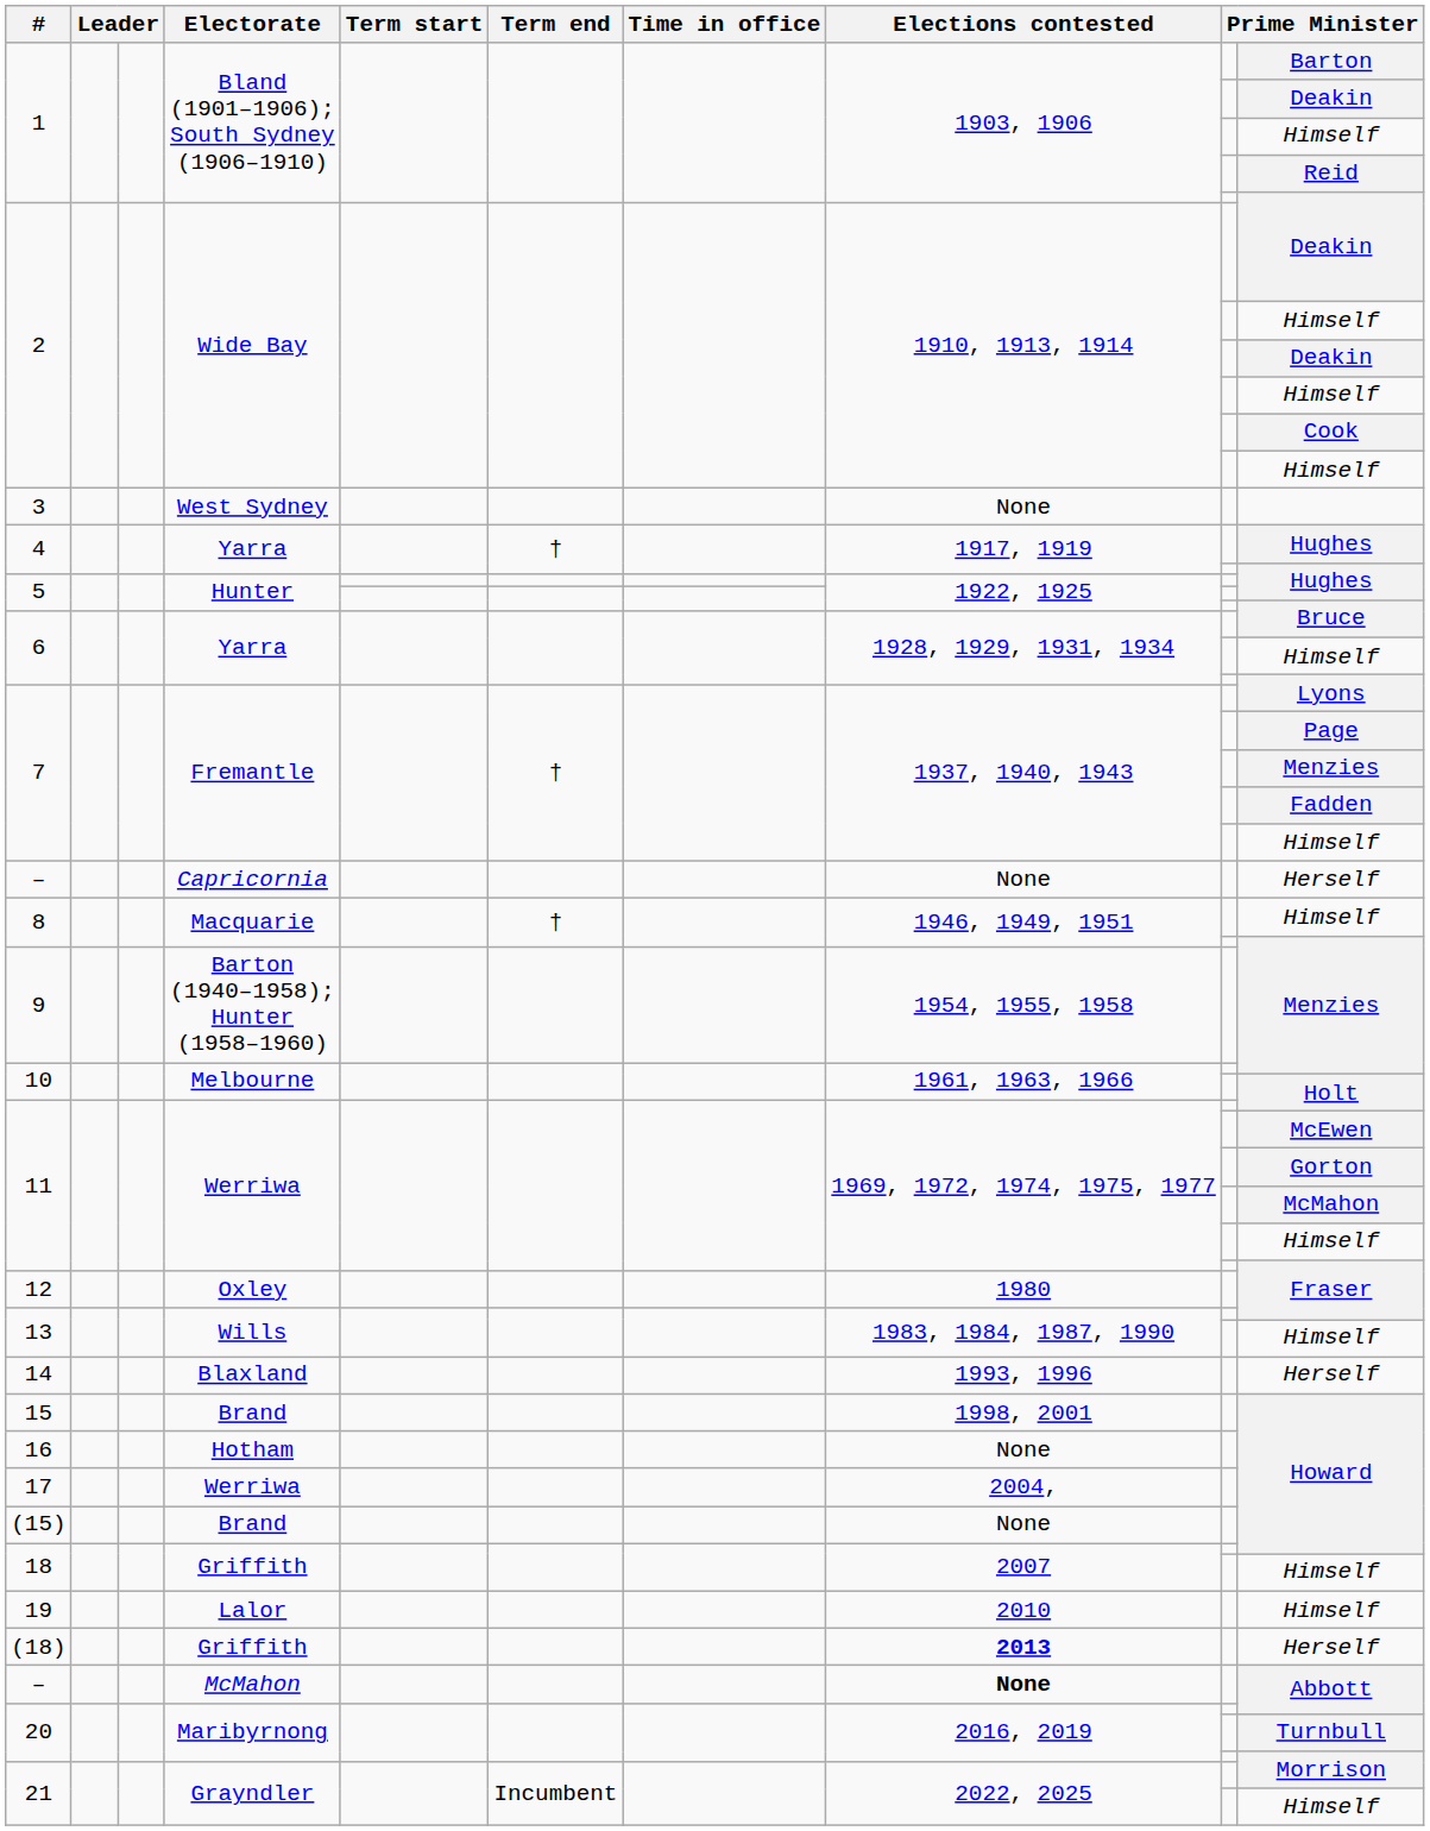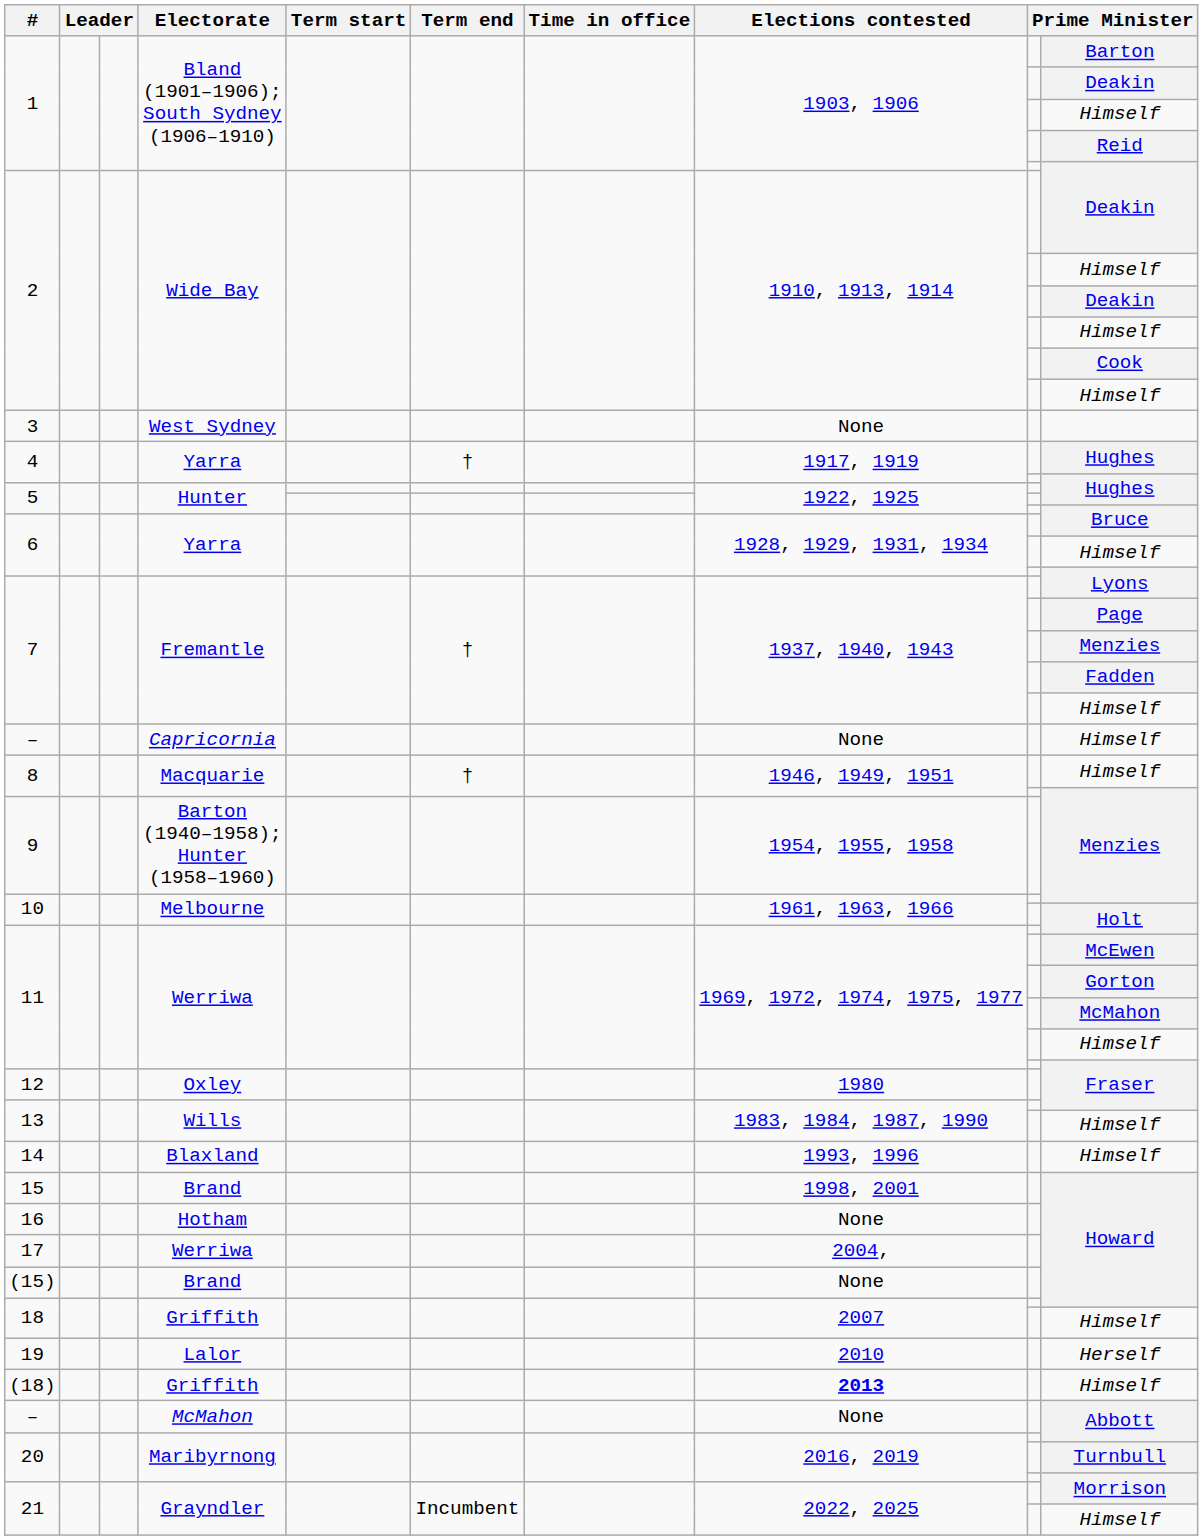– / Capricornia | column 10: Herself -> Himself
14 | column 10: Herself -> Himself
19 | column 10: Himself -> Herself
(18) | column 10: Herself -> Himself
– / McMahon | Elections contested: bold -> normal
